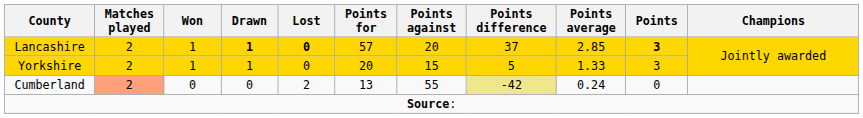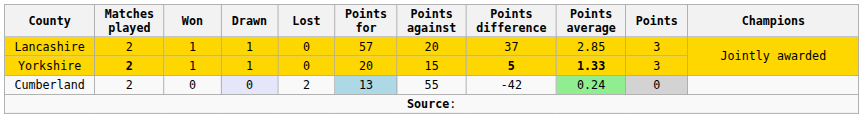Lancashire | Drawn: bold -> normal
Lancashire | Lost: bold -> normal
Lancashire | Points: bold -> normal
Yorkshire | Matches played: normal -> bold
Yorkshire | Points difference: normal -> bold
Yorkshire | Points average: normal -> bold
Cumberland | Matches played: lightsalmon background -> no background
Cumberland | Drawn: no background -> lavender background
Cumberland | Points for: no background -> lightblue background
Cumberland | Points difference: khaki background -> no background
Cumberland | Points average: no background -> lightgreen background
Cumberland | Points: no background -> lightgrey background
